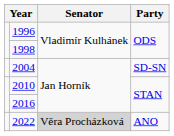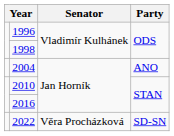2004 | Party: SD-SN -> ANO
2022 | Senator: lightgrey background -> no background
2022 | Party: ANO -> SD-SN
